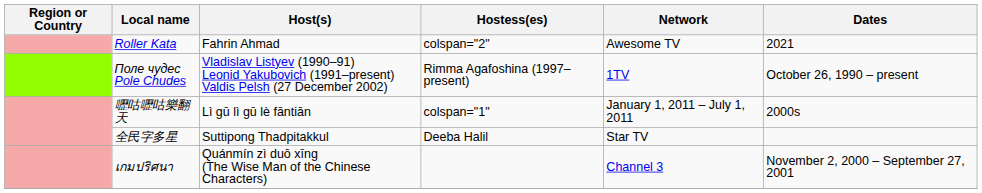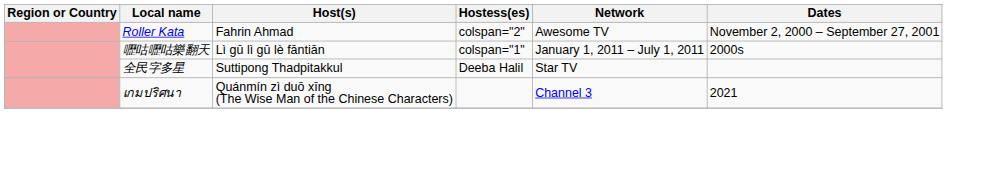Roller Kata | Dates: 2021 -> November 2, 2000 – September 27, 2001
- row: Поле чудес Pole Chudes | Vladislav Listyev (1990–91) Leonid Yakubovich (1991–present) Valdis Pelsh (27 December 2002) | Rimma Agafoshina (1997–present) | 1TV | October 26, 1990 – present
เกมปริศนา | Dates: November 2, 2000 – September 27, 2001 -> 2021
